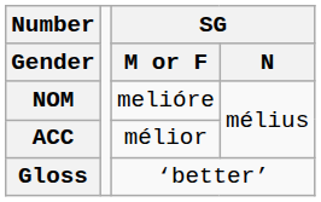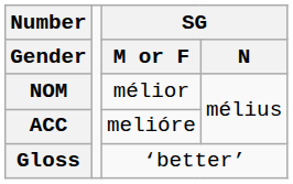NOM | SG / M or F: melióre -> mélior
ACC | SG / M or F: mélior -> melióre
